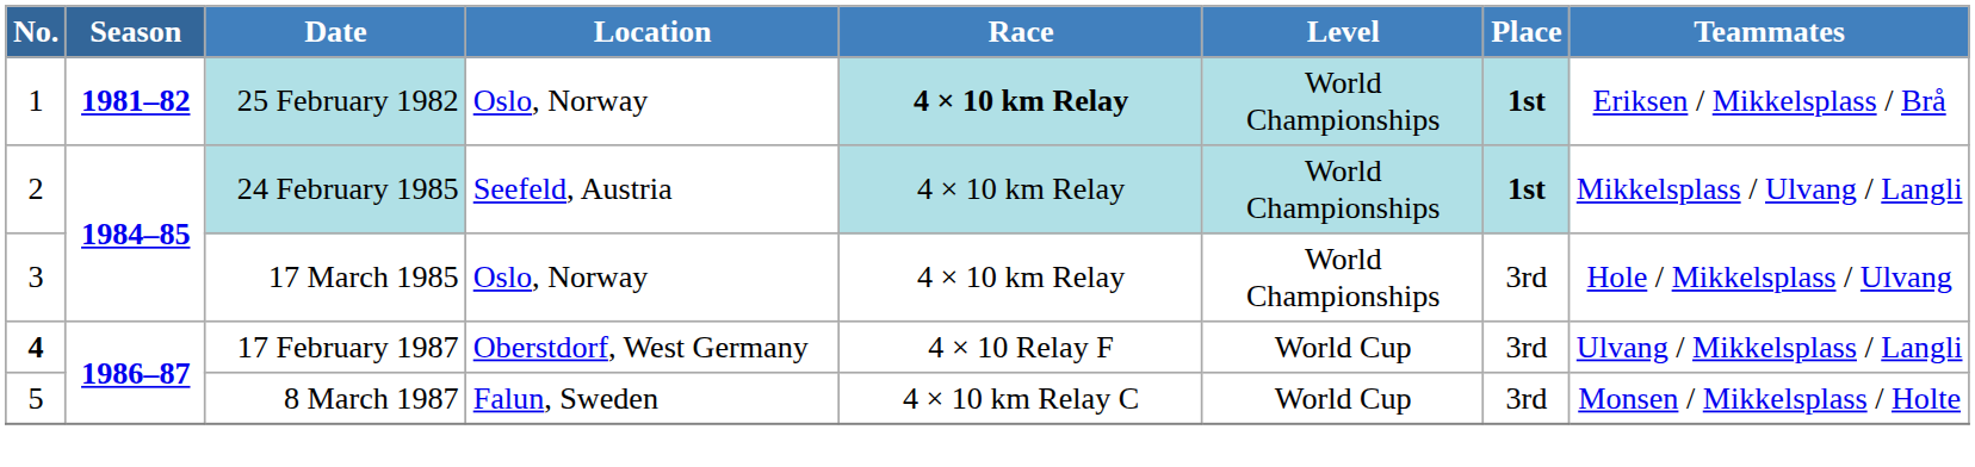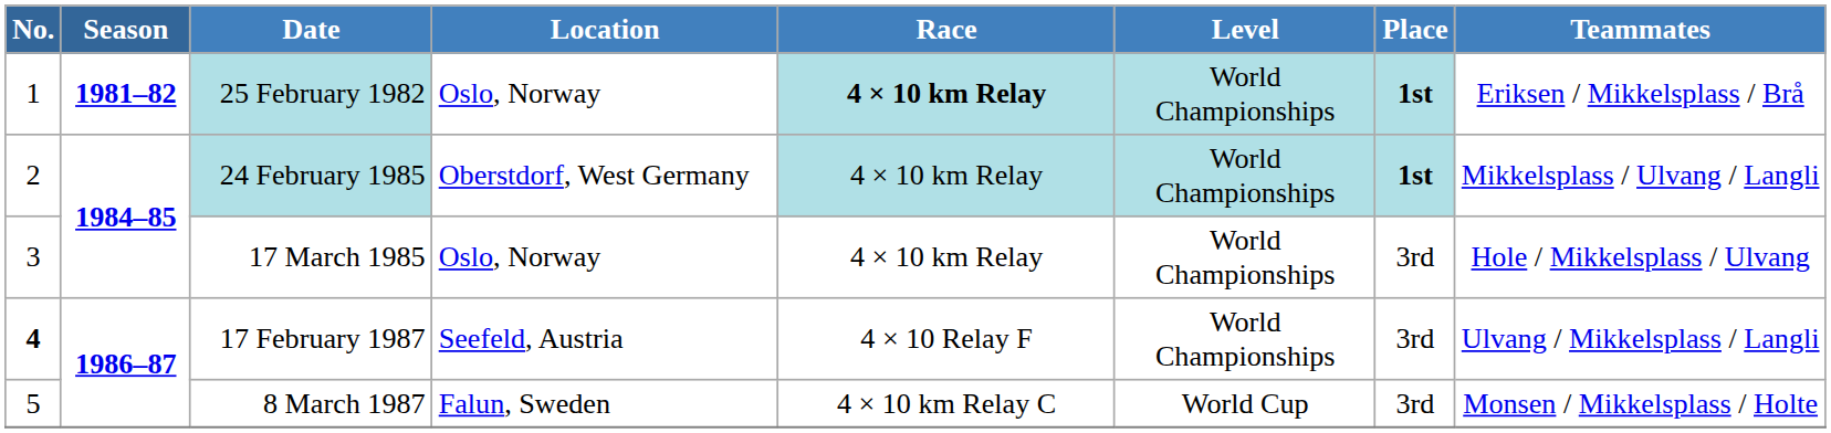24 February 1985 | Location: Seefeld, Austria -> Oberstdorf, West Germany
17 February 1987 | Location: Oberstdorf, West Germany -> Seefeld, Austria
17 February 1987 | Level: World Cup -> World Championships
